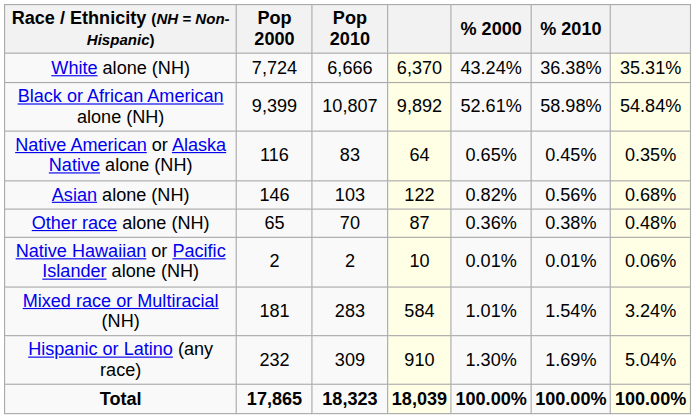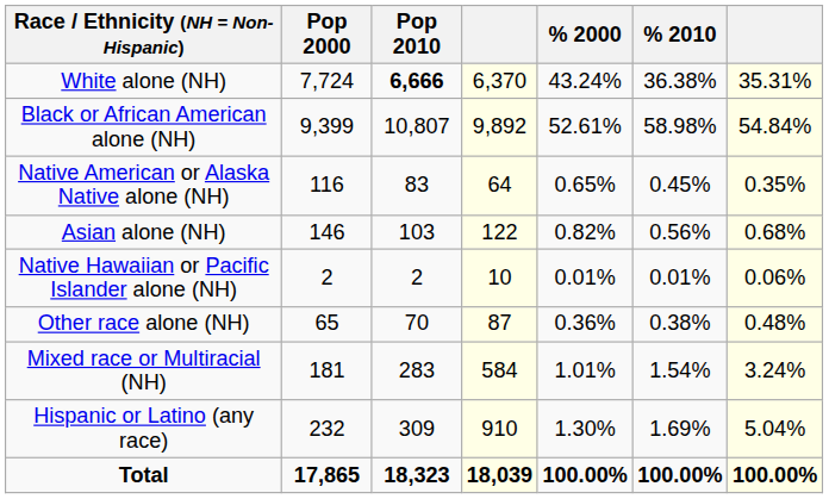White alone (NH) | Pop 2010: normal -> bold
rows swapped: Native Hawaiian or Pacific Islander alone (NH) <-> Other race alone (NH)
